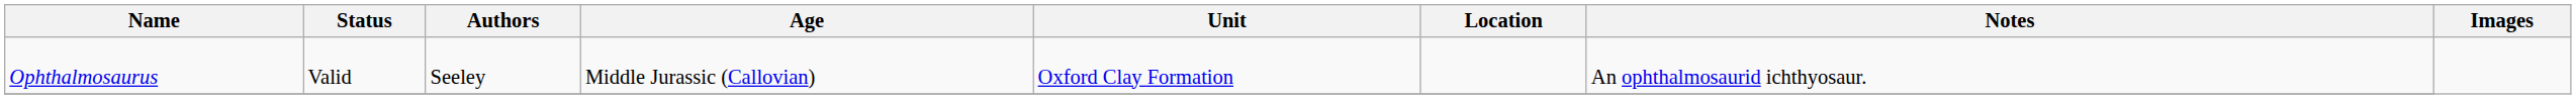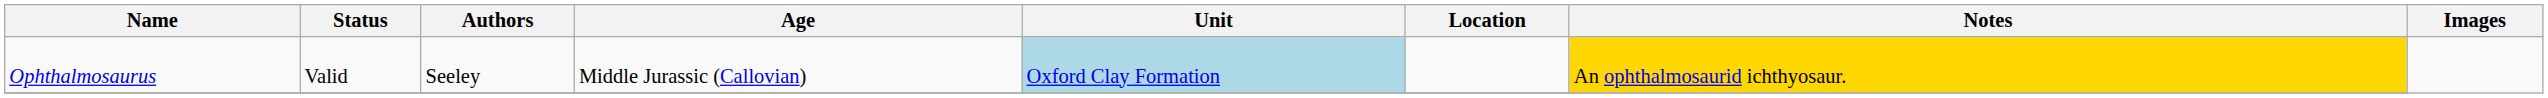Ophthalmosaurus | Unit: no background -> lightblue background
Ophthalmosaurus | Notes: no background -> gold background
